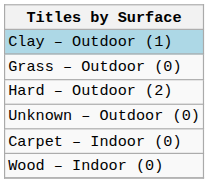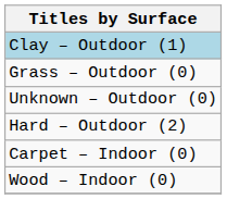row 4 | column 1: Hard – Outdoor (2) -> Unknown – Outdoor (0)
row 5 | column 1: Unknown – Outdoor (0) -> Hard – Outdoor (2)
